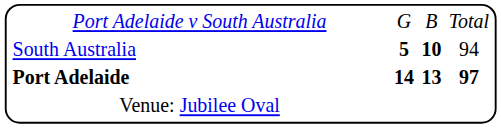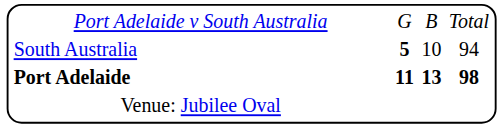South Australia | column 3: bold -> normal
Port Adelaide | column 2: 14 -> 11
Port Adelaide | column 4: 97 -> 98
